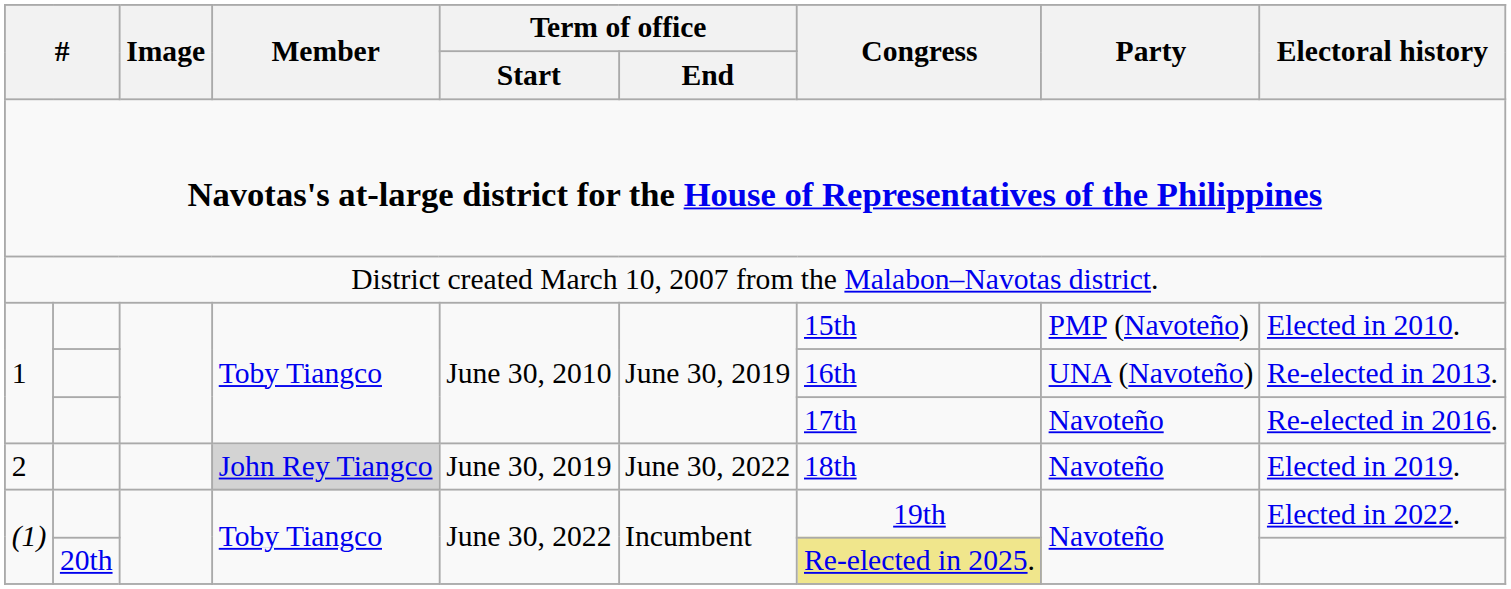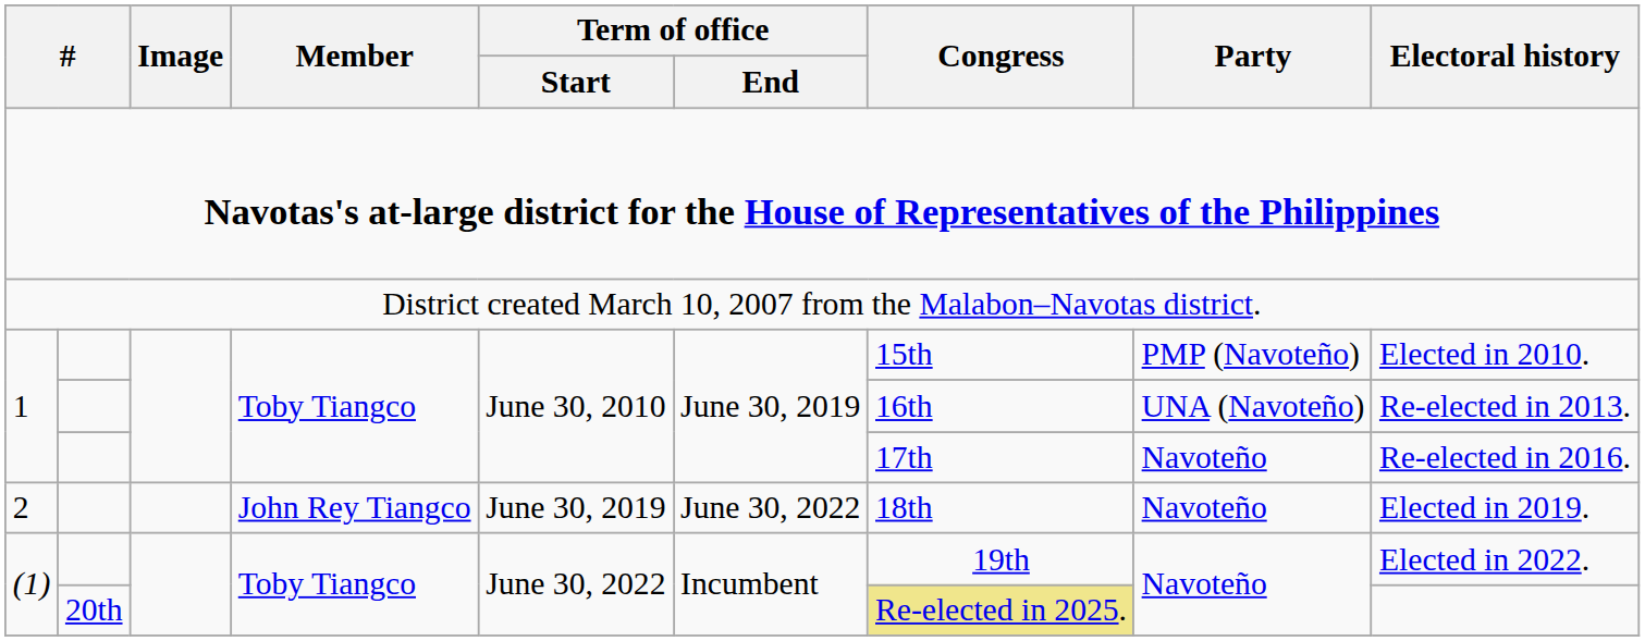2 | Member: lightgrey background -> no background
